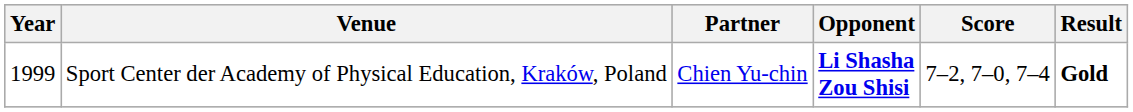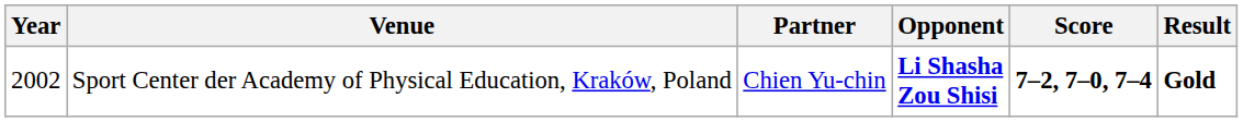row 2 | Year: 1999 -> 2002
row 2 | Score: normal -> bold
